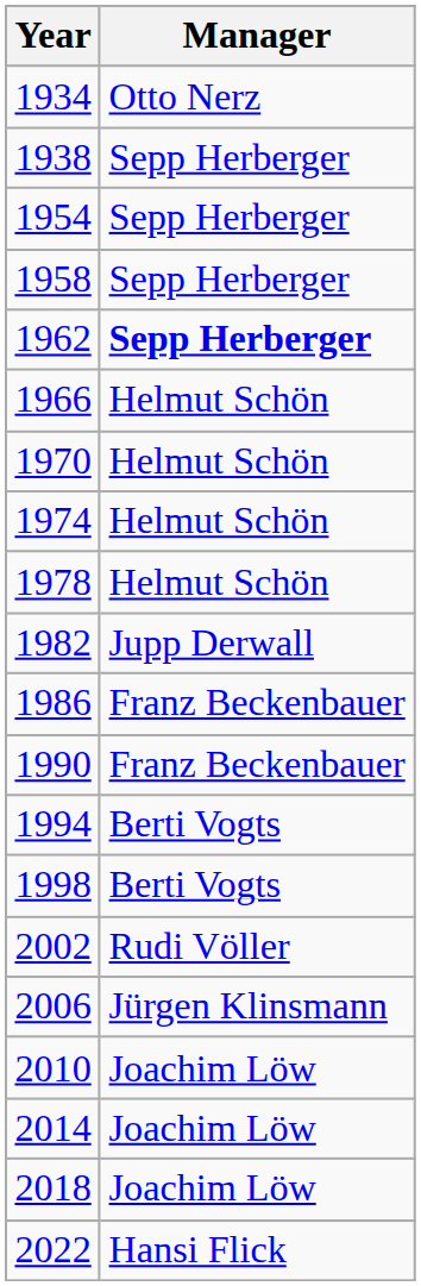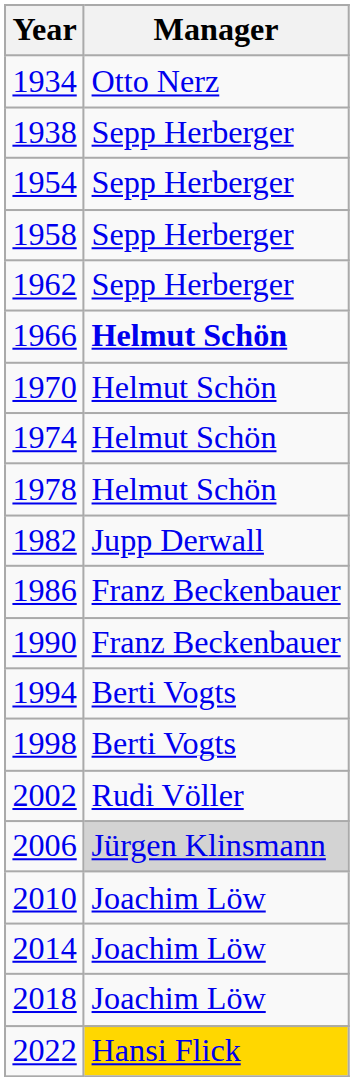1962 | Manager: bold -> normal
1966 | Manager: normal -> bold
2006 | Manager: no background -> lightgrey background
2022 | Manager: no background -> gold background
